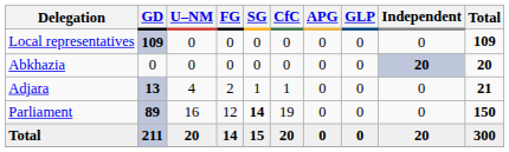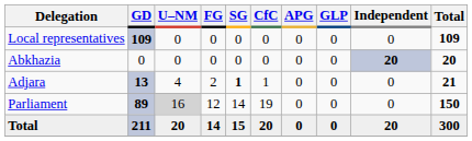Adjara | SG: normal -> bold
Parliament | U–NM: no background -> lightgrey background
Parliament | SG: bold -> normal
